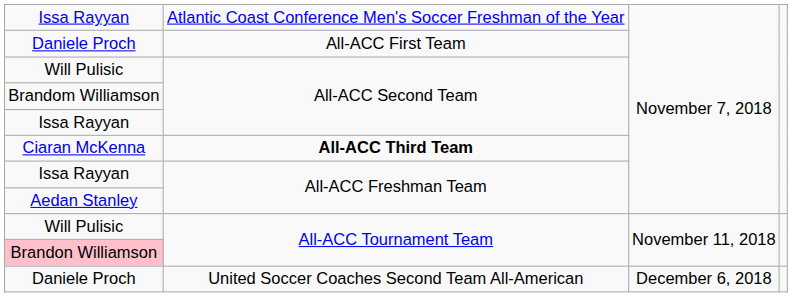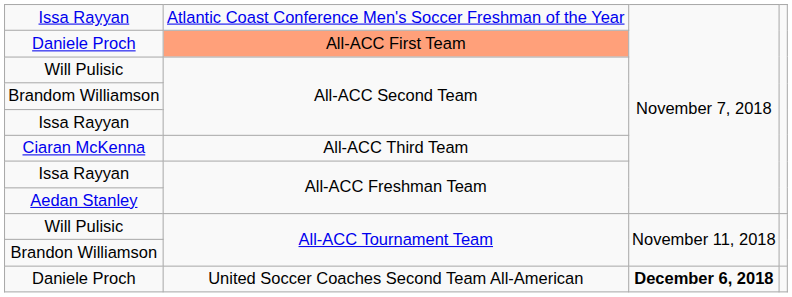row 2 | column 2: no background -> lightsalmon background
row 6 | column 2: bold -> normal
row 10 | column 1: pink background -> no background
row 11 | column 3: normal -> bold
